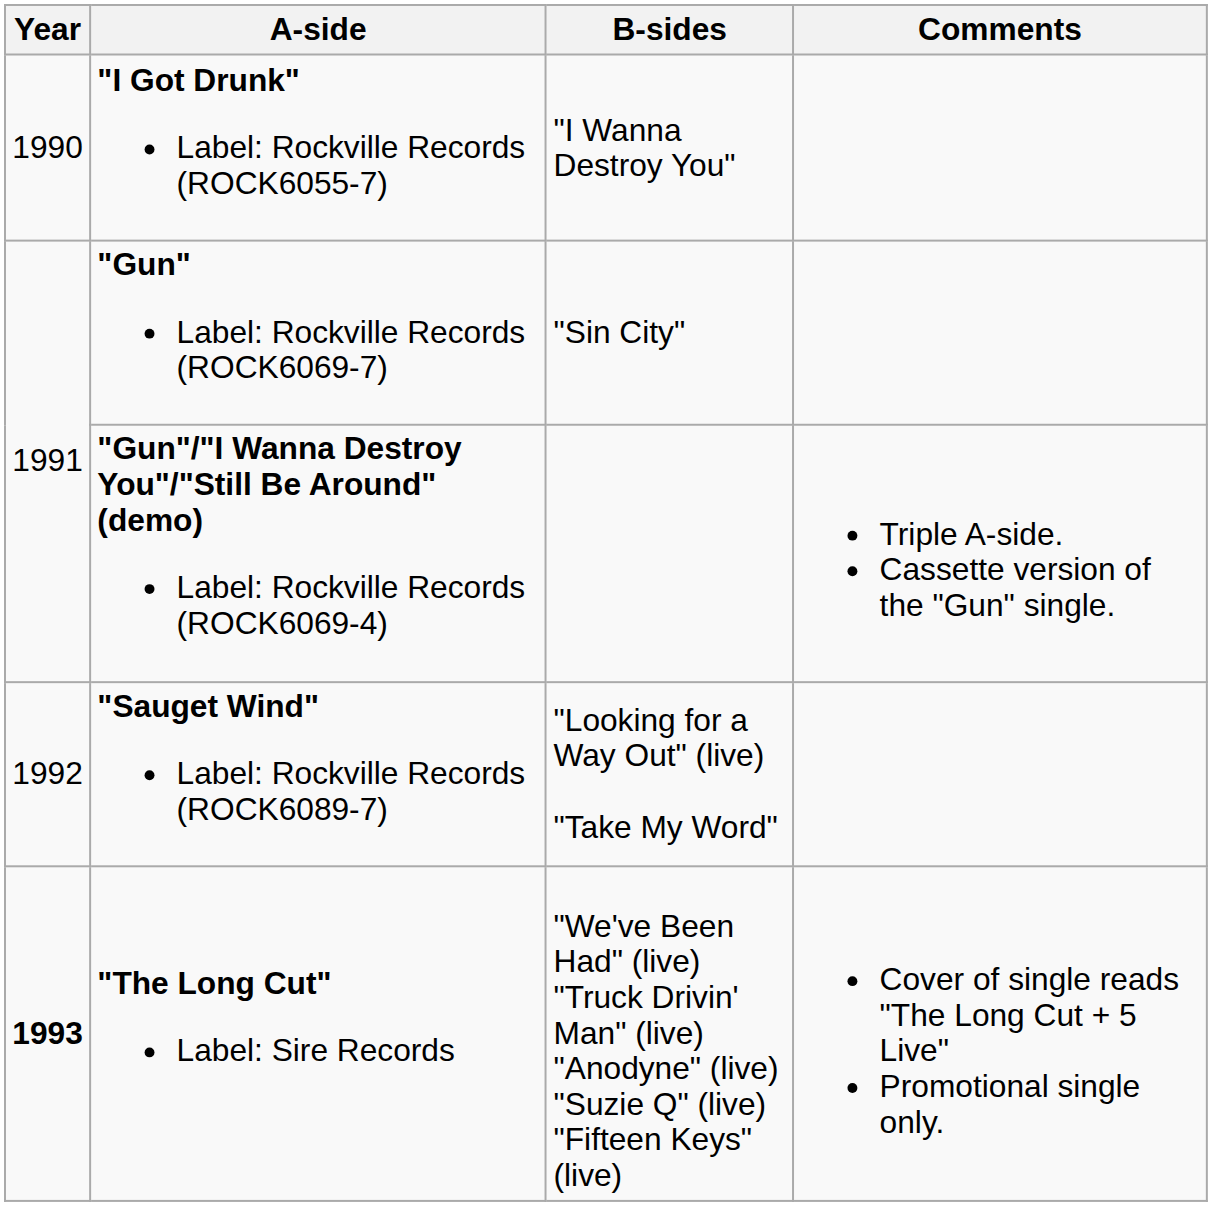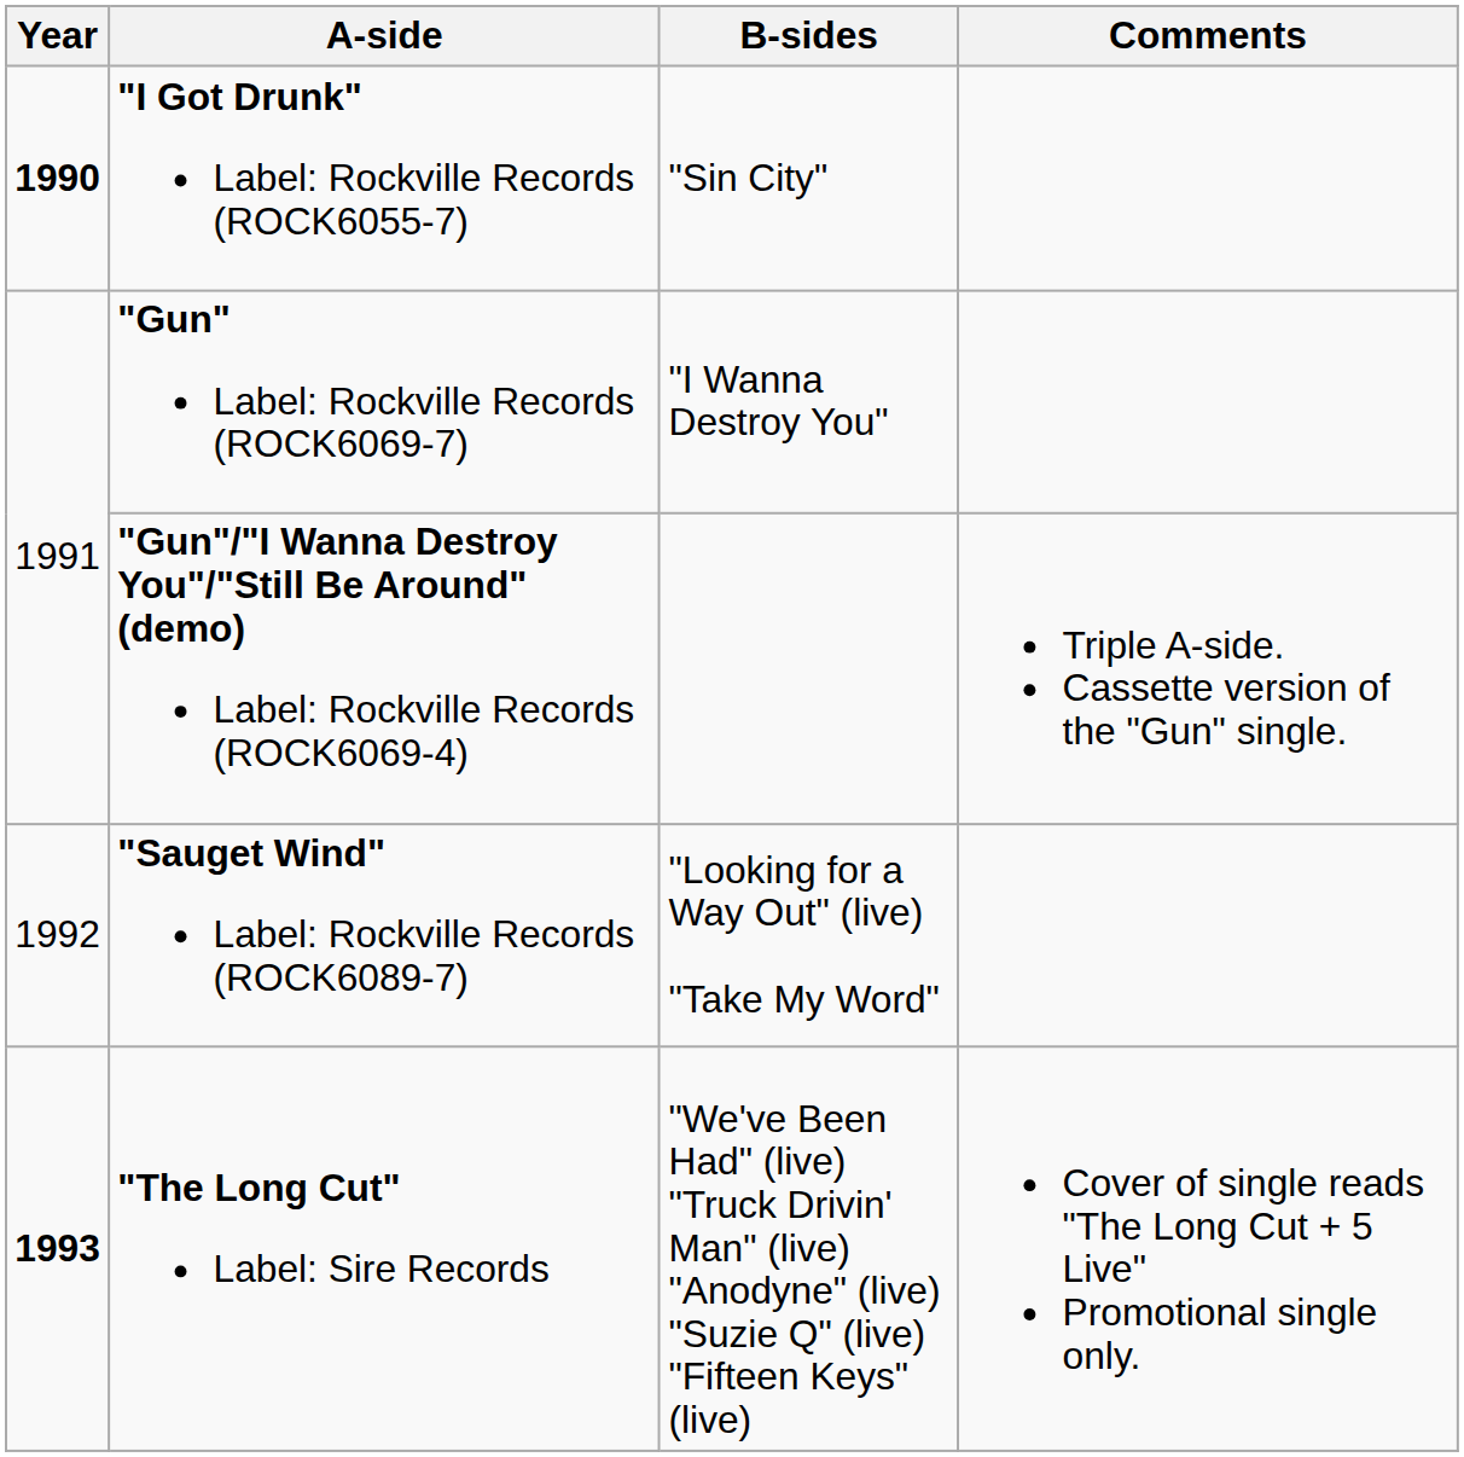"I Got Drunk" Label: Rockville Records (ROCK6055-7) | Year: normal -> bold
"I Got Drunk" Label: Rockville Records (ROCK6055-7) | B-sides: "I Wanna Destroy You" -> "Sin City"
"Gun" Label: Rockville Records (ROCK6069-7) | B-sides: "Sin City" -> "I Wanna Destroy You"
